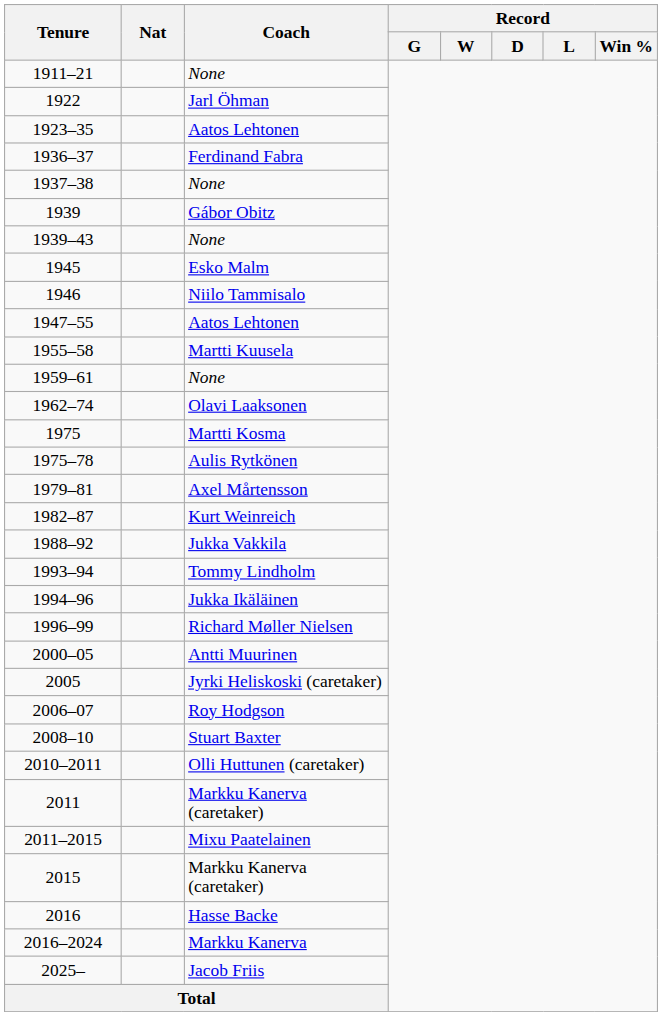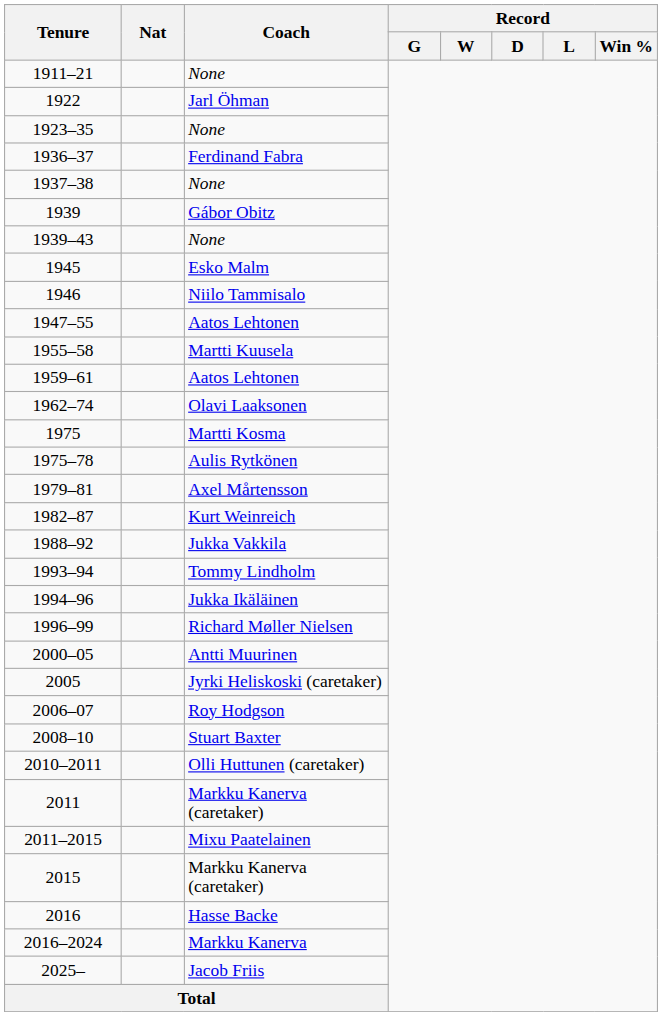1923–35 | Coach: Aatos Lehtonen -> None
1959–61 | Coach: None -> Aatos Lehtonen
